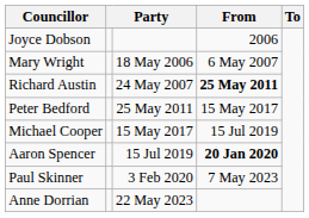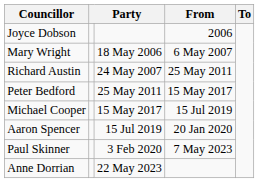Richard Austin | From: bold -> normal
Aaron Spencer | From: bold -> normal
